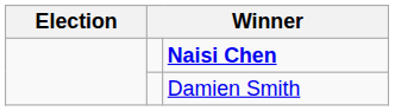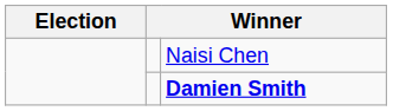Naisi Chen | column 3: bold -> normal
Damien Smith | column 3: normal -> bold
